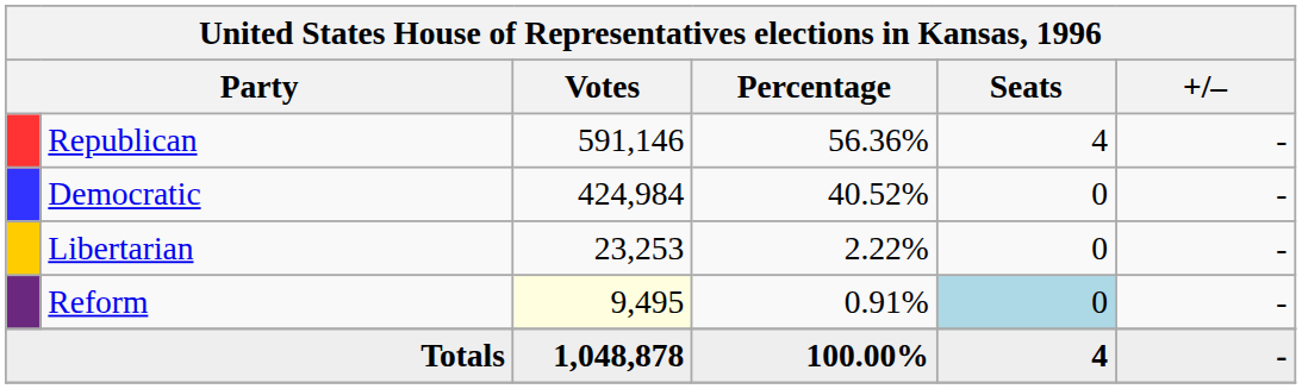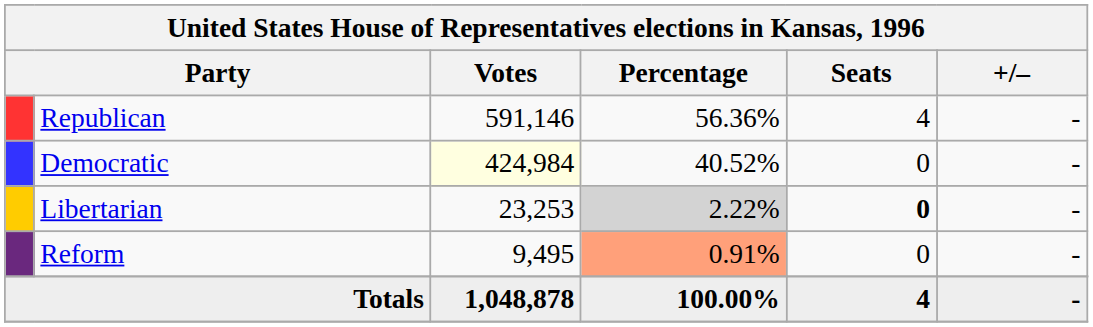Democratic | Votes: no background -> lightyellow background
Libertarian | Percentage: no background -> lightgrey background
Libertarian | Seats: normal -> bold
Reform | Votes: lightyellow background -> no background
Reform | Percentage: no background -> lightsalmon background
Reform | Seats: lightblue background -> no background
